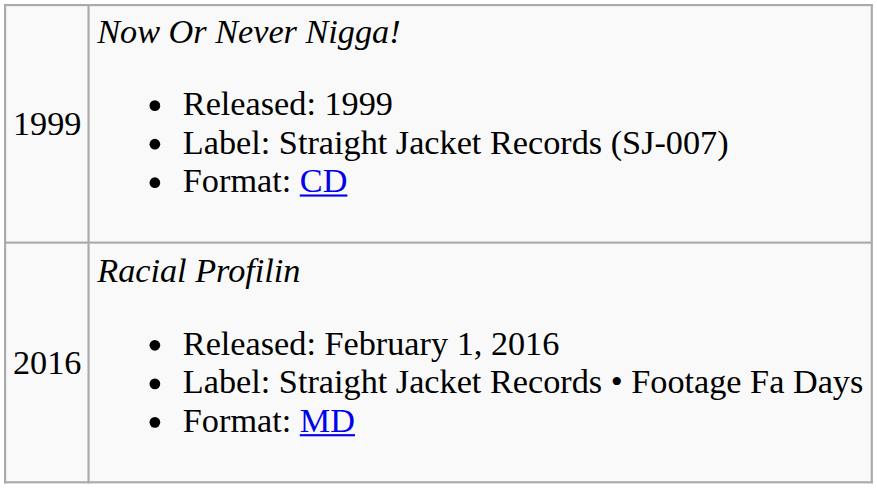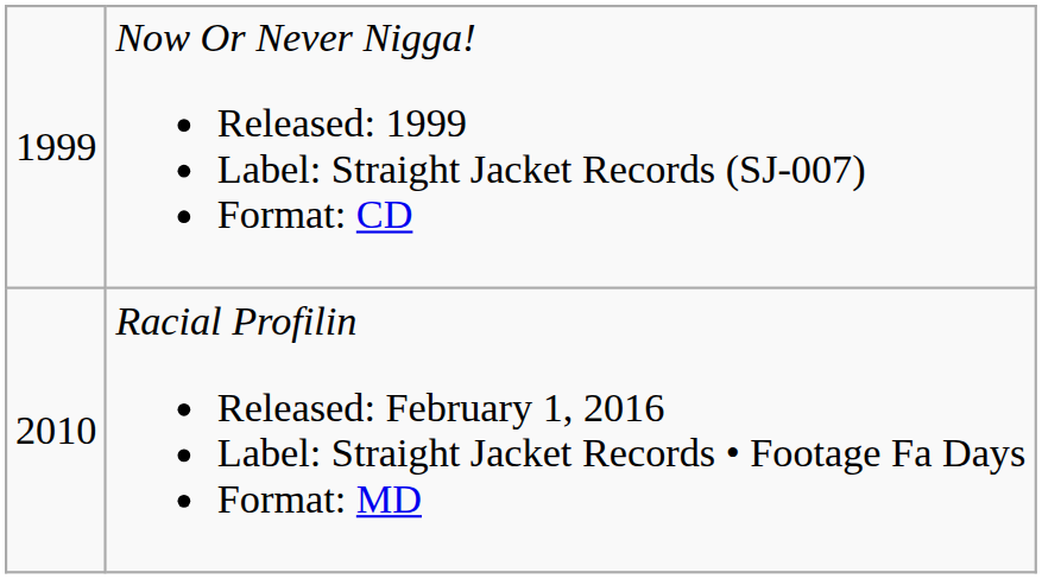row 2 | column 1: 2016 -> 2010
